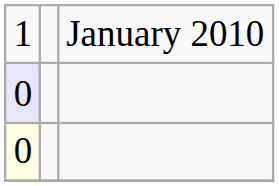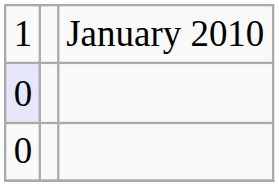row 3 | column 1: lightyellow background -> no background
